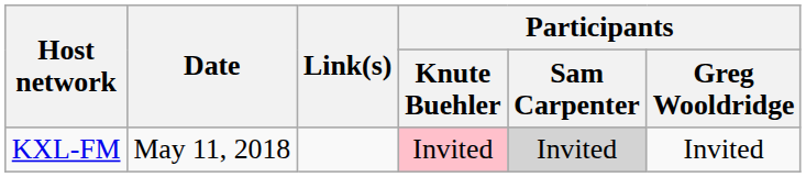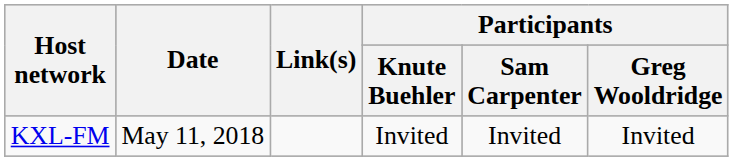KXL-FM | Participants / Knute Buehler: pink background -> no background
KXL-FM | Participants / Sam Carpenter: lightgrey background -> no background
